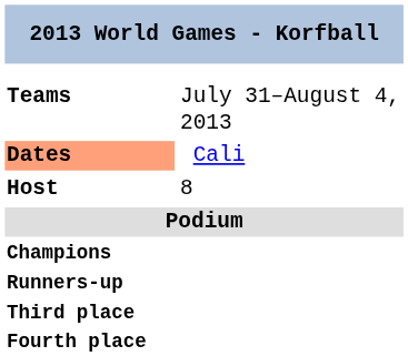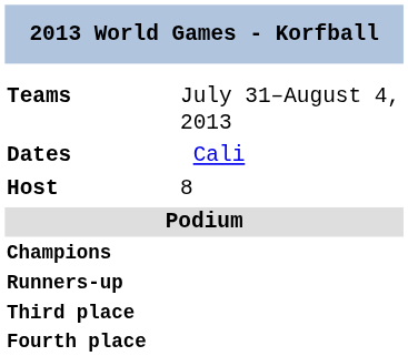row 3 | column 1: lightsalmon background -> no background
